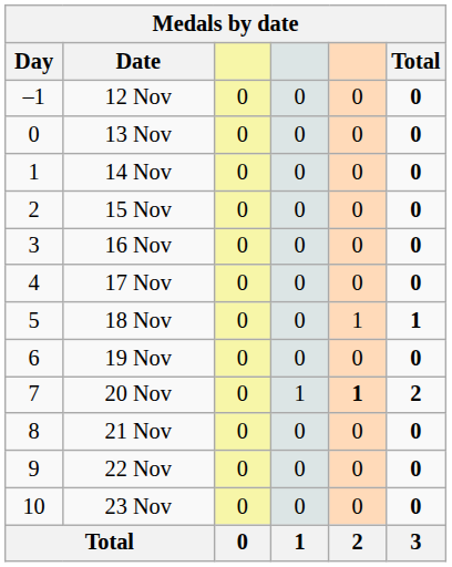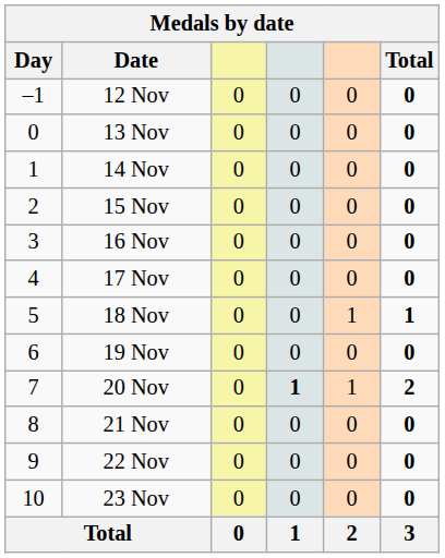20 Nov | column 4: normal -> bold
20 Nov | column 5: bold -> normal
